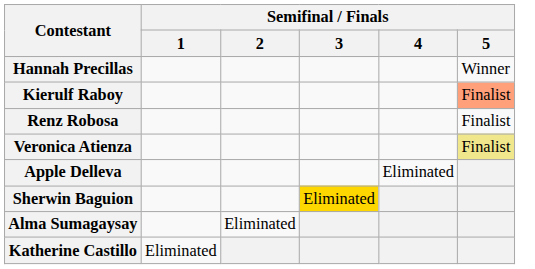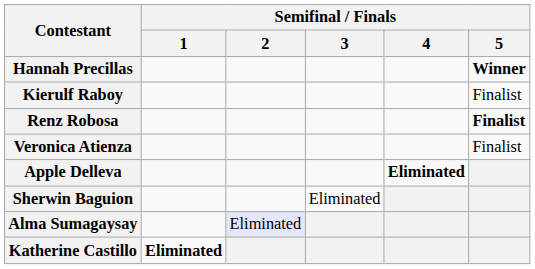Hannah Precillas | Semifinal / Finals / 5: normal -> bold
Kierulf Raboy | Semifinal / Finals / 5: lightsalmon background -> no background
Renz Robosa | Semifinal / Finals / 5: normal -> bold
Veronica Atienza | Semifinal / Finals / 5: khaki background -> no background
Apple Delleva | Semifinal / Finals / 4: normal -> bold
Sherwin Baguion | Semifinal / Finals / 3: gold background -> no background
Alma Sumagaysay | Semifinal / Finals / 2: no background -> lavender background
Katherine Castillo | Semifinal / Finals / 1: normal -> bold
